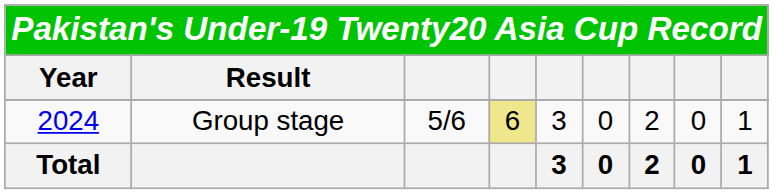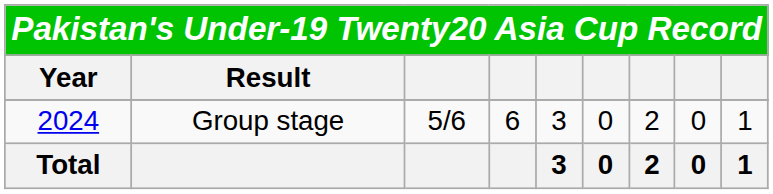Group stage | column 4: khaki background -> no background
